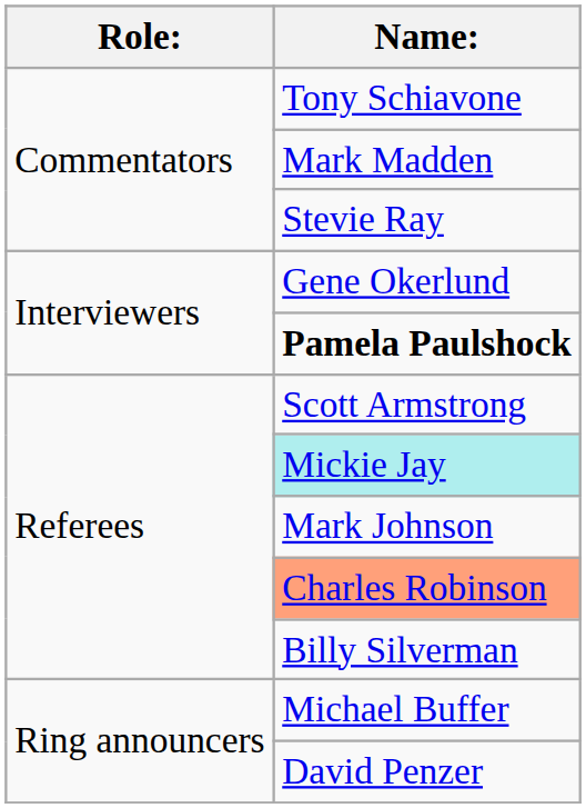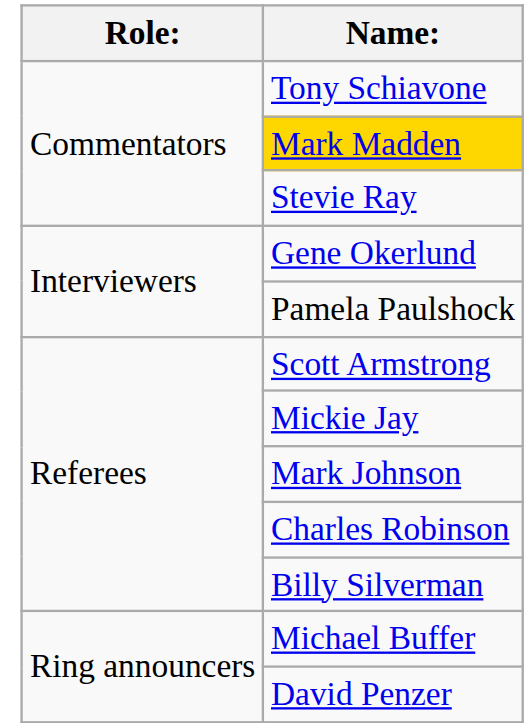Mark Madden | Name:: no background -> gold background
Pamela Paulshock | Name:: bold -> normal
Mickie Jay | Name:: paleturquoise background -> no background
Charles Robinson | Name:: lightsalmon background -> no background
